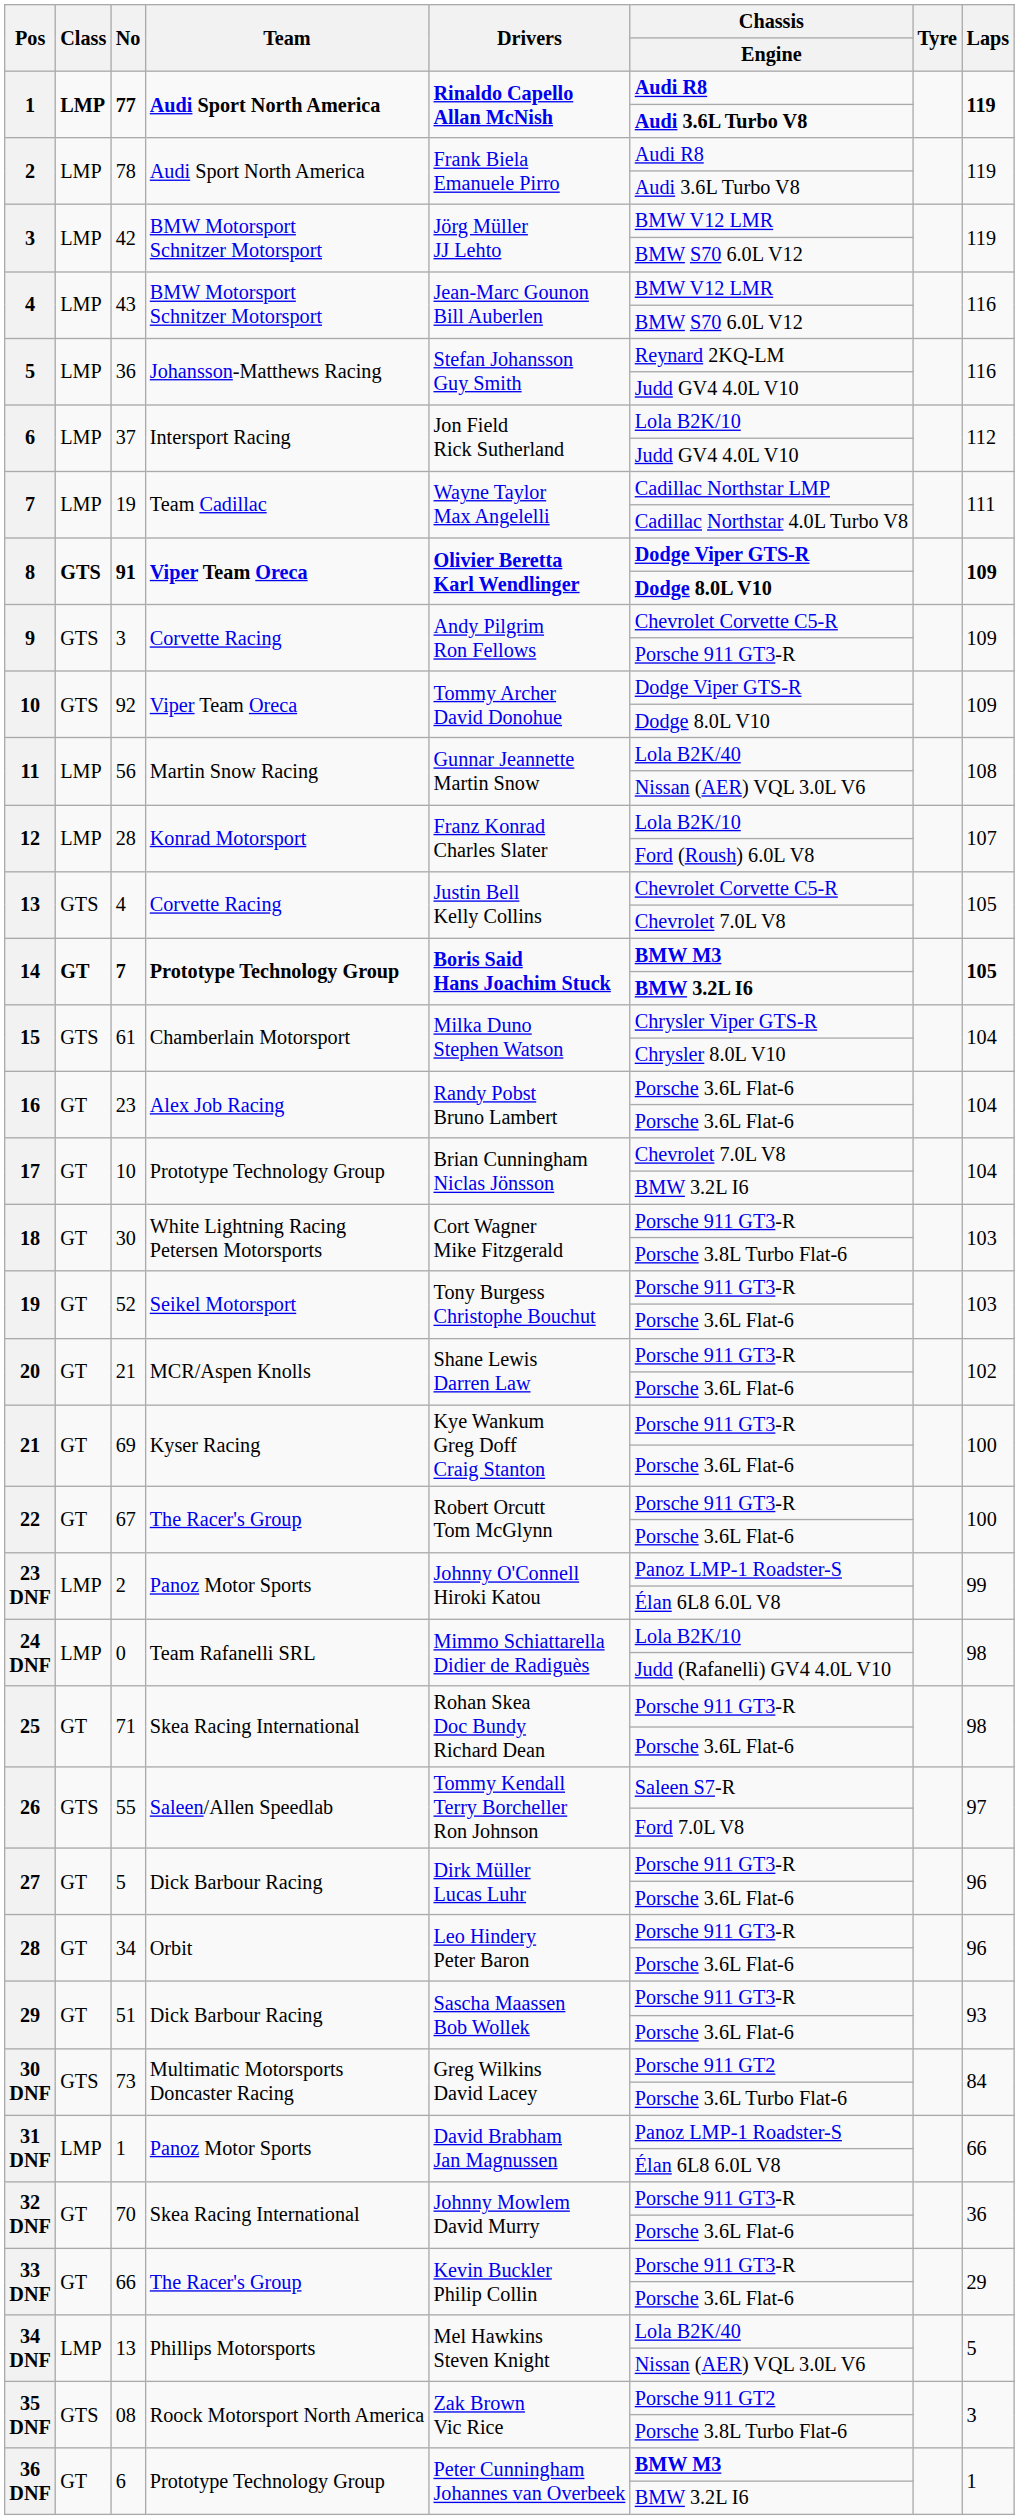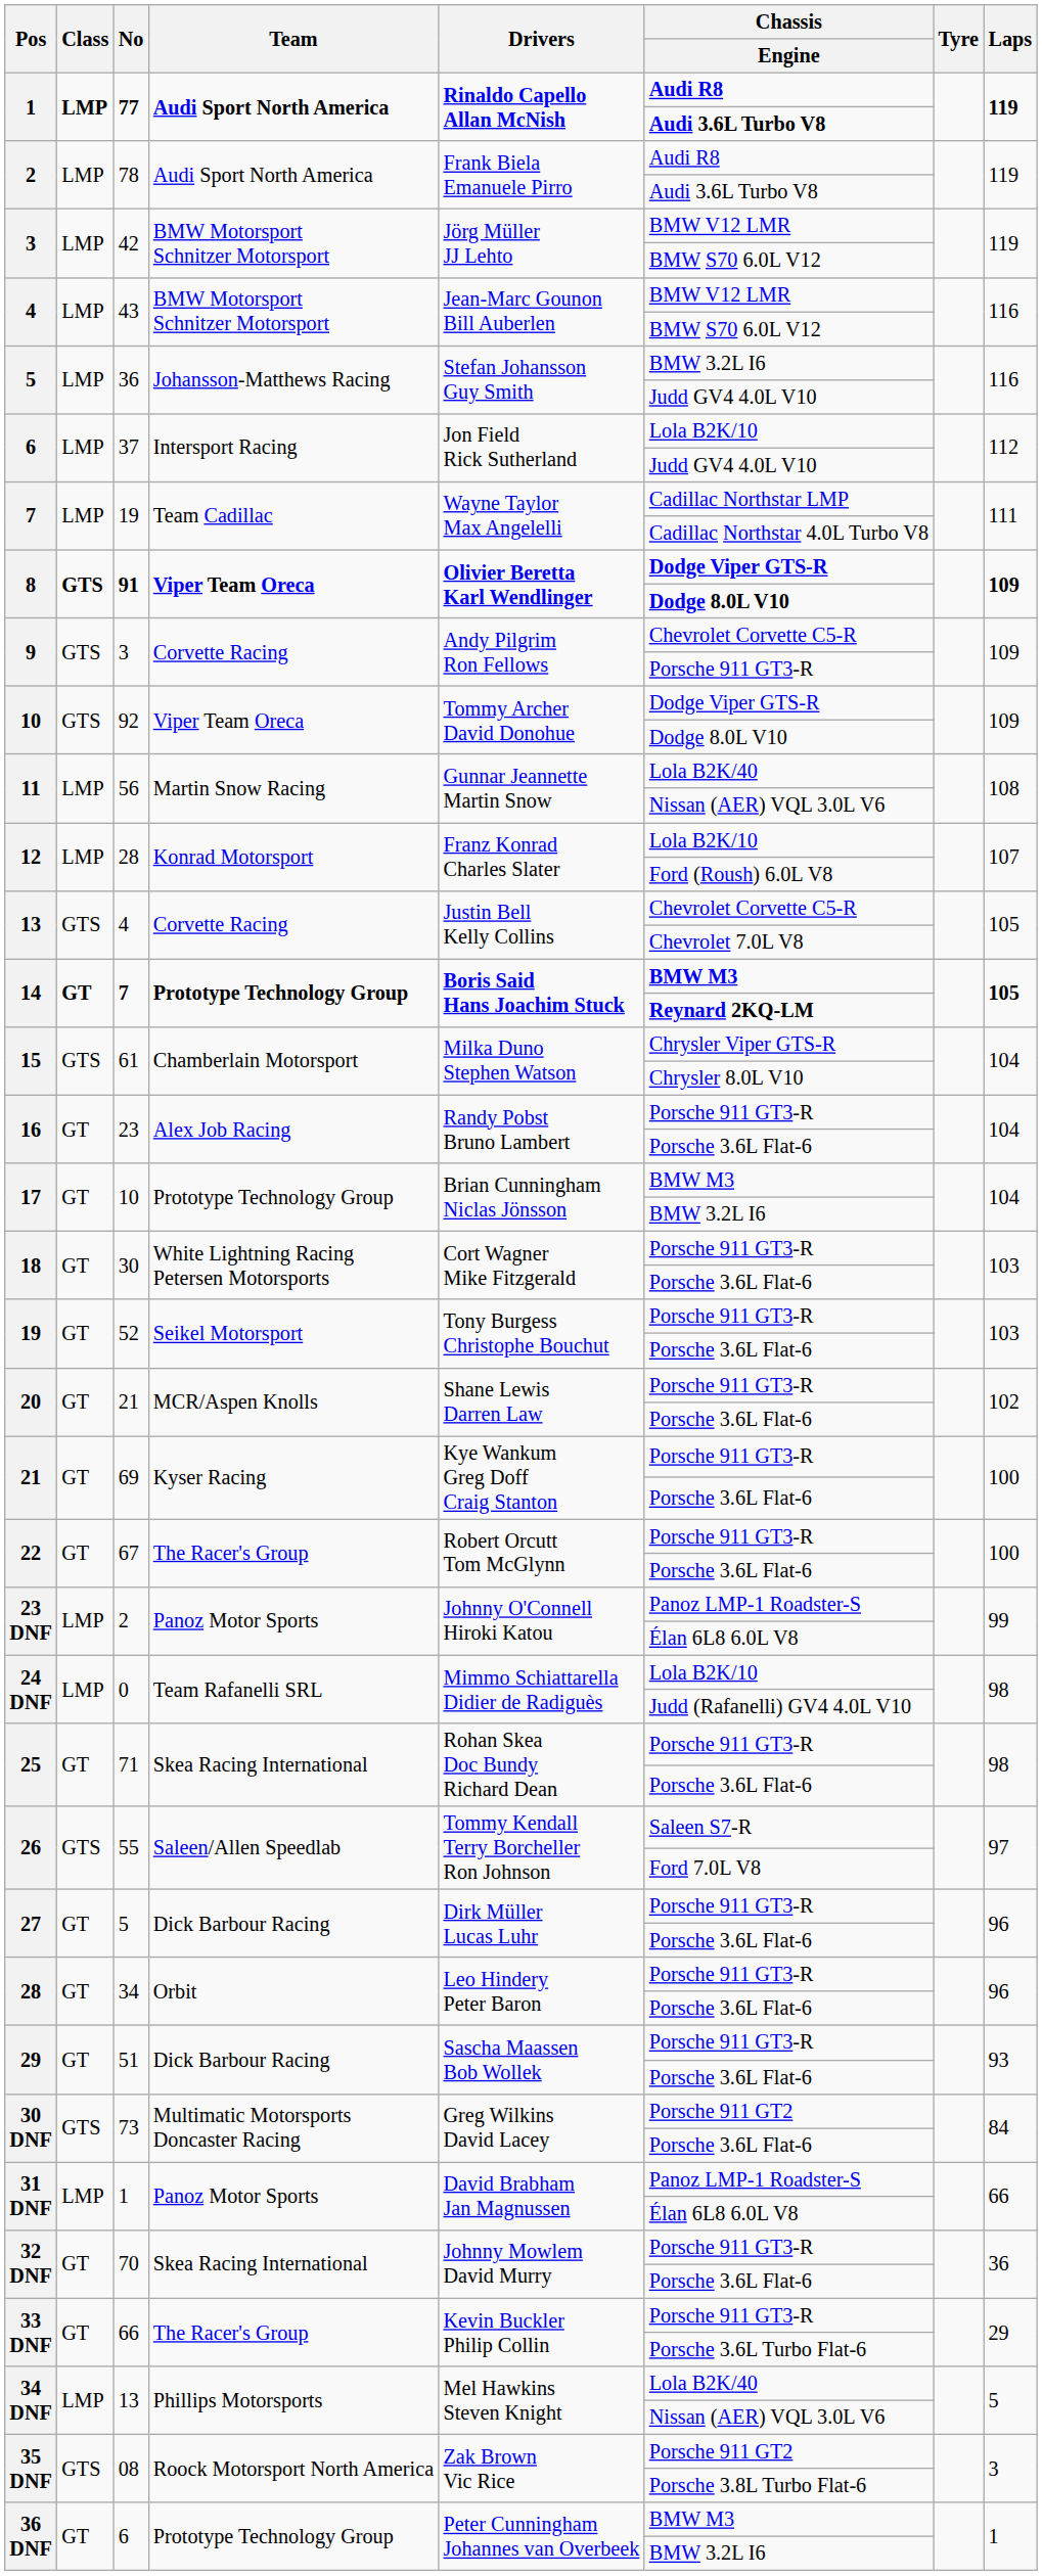row 11 | Chassis / Engine: Reynard 2KQ-LM -> BMW 3.2L I6
row 30 | Chassis / Engine: BMW 3.2L I6 -> Reynard 2KQ-LM
row 33 | Chassis / Engine: Porsche 3.6L Flat-6 -> Porsche 911 GT3-R
row 35 | Chassis / Engine: Chevrolet 7.0L V8 -> BMW M3
row 38 | Chassis / Engine: Porsche 3.8L Turbo Flat-6 -> Porsche 3.6L Flat-6
row 62 | Chassis / Engine: Porsche 3.6L Turbo Flat-6 -> Porsche 3.6L Flat-6
row 68 | Chassis / Engine: Porsche 3.6L Flat-6 -> Porsche 3.6L Turbo Flat-6
row 73 | Chassis / Engine: bold -> normal
